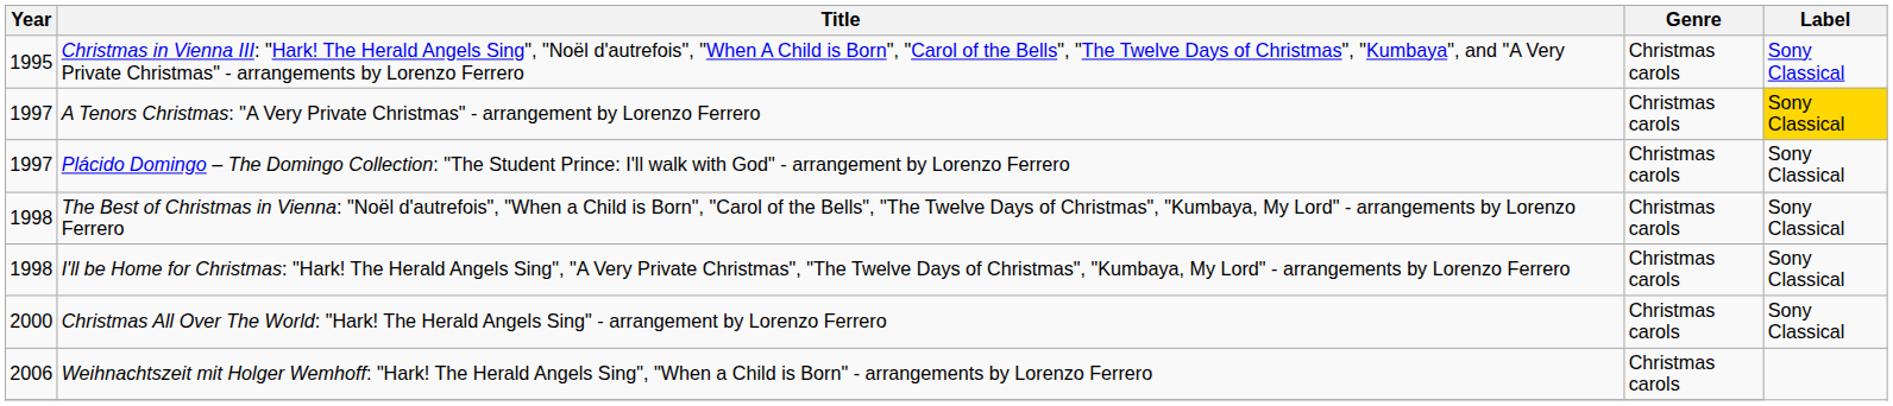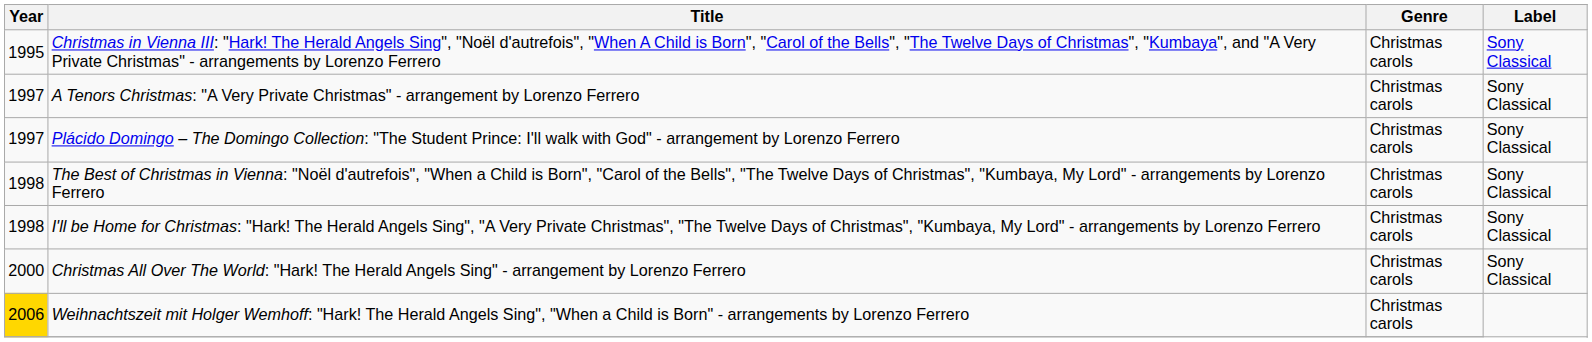row 3 | Label: gold background -> no background
row 8 | Year: no background -> gold background
